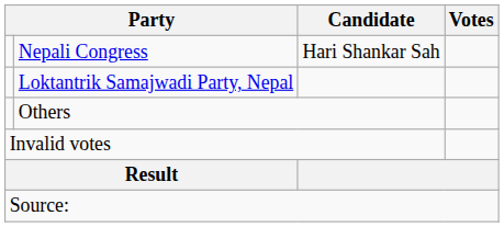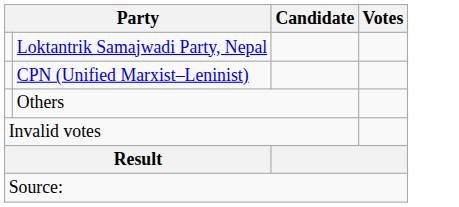- row: Nepali Congress | Hari Shankar Sah
+ row: CPN (Unified Marxist–Leninist)
